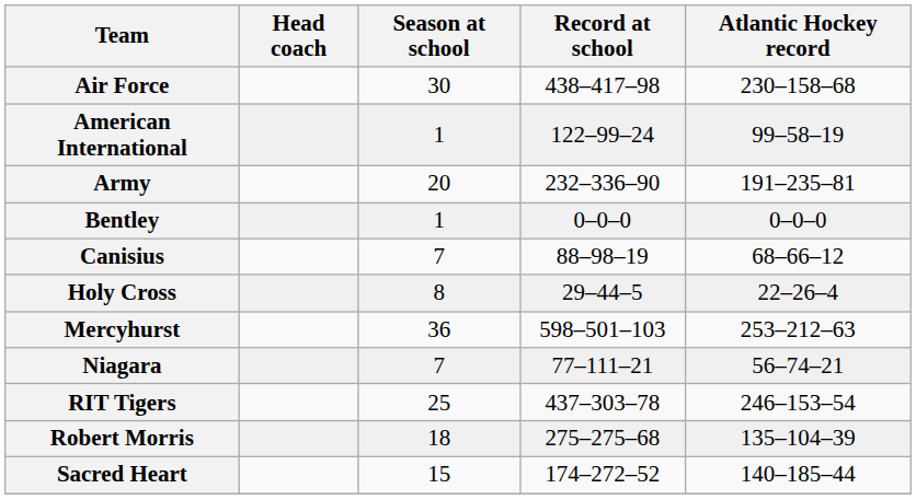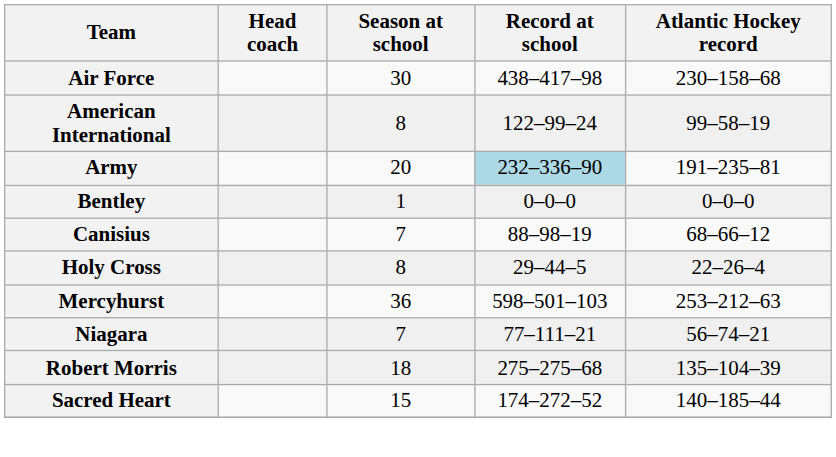American International | Season at school: 1 -> 8
Army | Record at school: no background -> lightblue background
- row: RIT Tigers | 25 | 437–303–78 | 246–153–54
